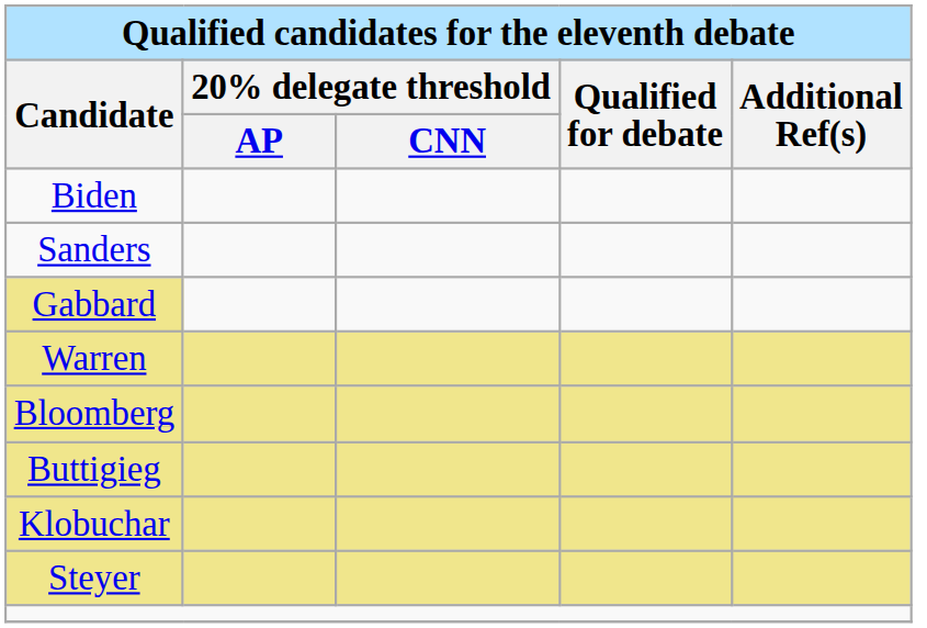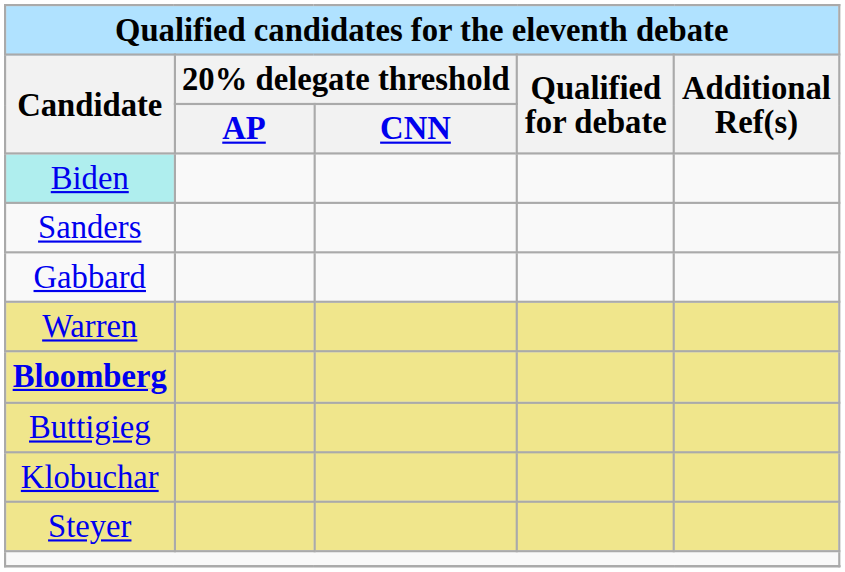Biden | Candidate: no background -> paleturquoise background
Gabbard | Candidate: khaki background -> no background
Bloomberg | Candidate: normal -> bold
